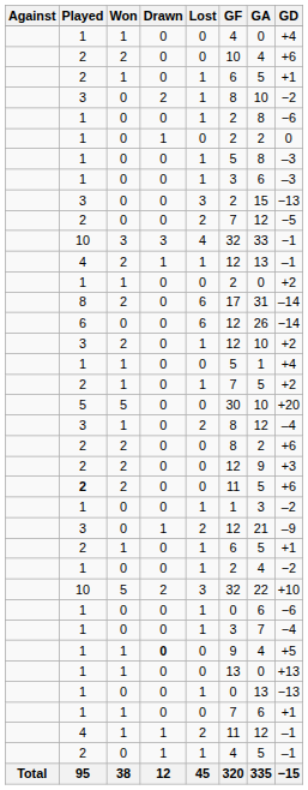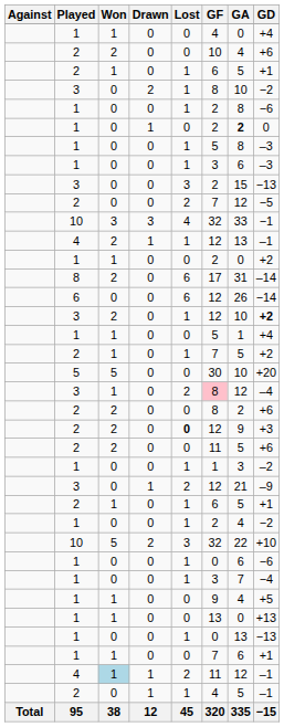row 7 | GA: normal -> bold
row 17 | GD: normal -> bold
row 21 | GF: no background -> pink background
row 23 | Lost: normal -> bold
row 24 | Played: bold -> normal
row 32 | Drawn: bold -> normal
row 36 | Won: no background -> lightblue background
